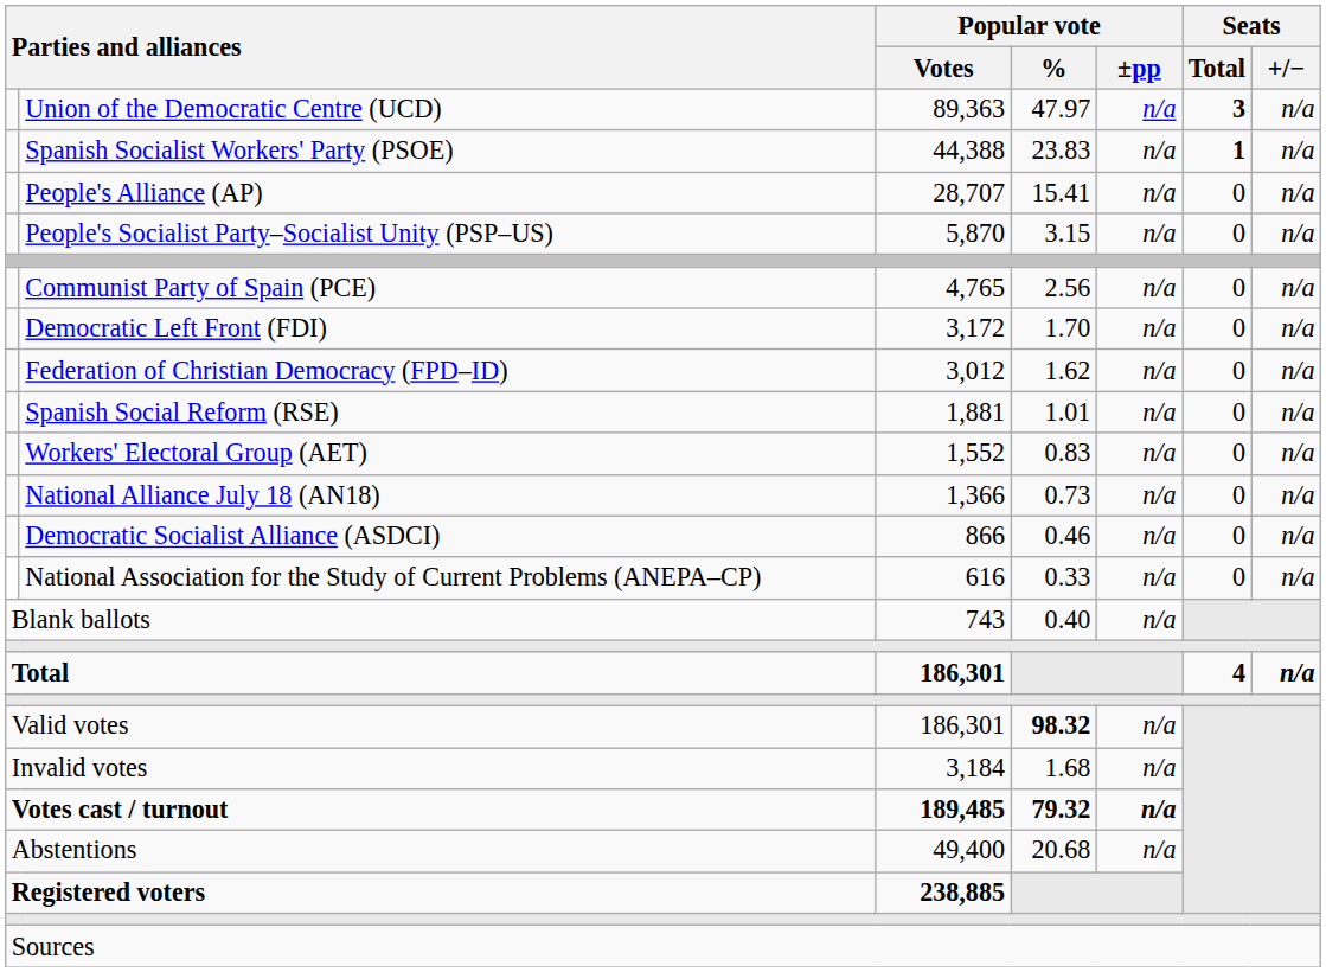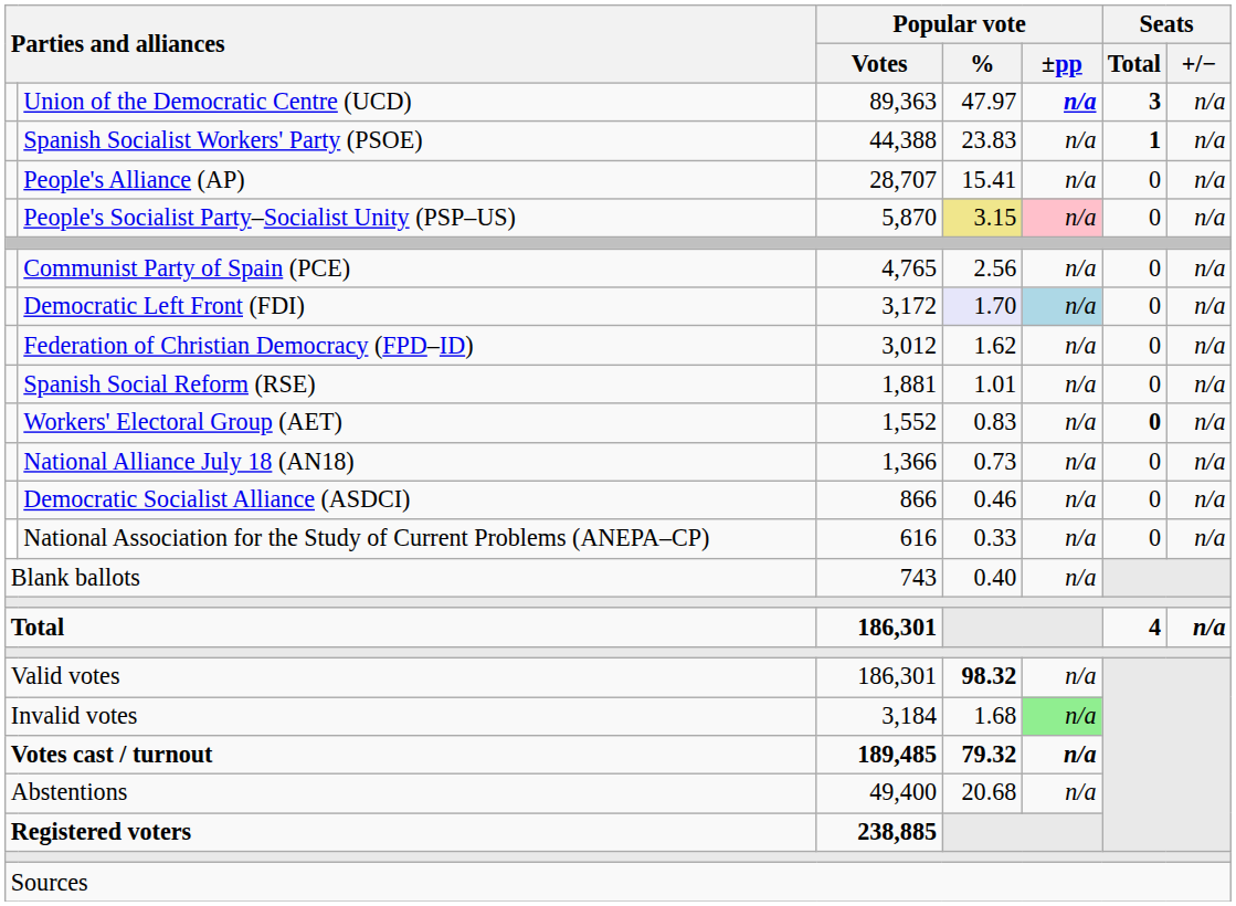Union of the Democratic Centre (UCD) | Popular vote / ±pp: normal -> bold
People's Socialist Party–Socialist Unity (PSP–US) | Popular vote / %: no background -> khaki background
People's Socialist Party–Socialist Unity (PSP–US) | Popular vote / ±pp: no background -> pink background
Democratic Left Front (FDI) | Popular vote / %: no background -> lavender background
Democratic Left Front (FDI) | Popular vote / ±pp: no background -> lightblue background
Workers' Electoral Group (AET) | Seats / Total: normal -> bold
Invalid votes | Popular vote / ±pp: no background -> lightgreen background
